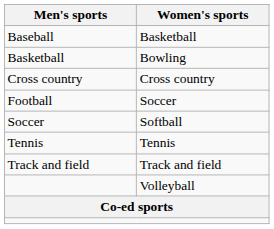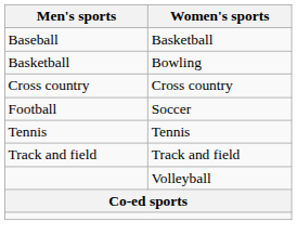- row: Soccer | Softball
